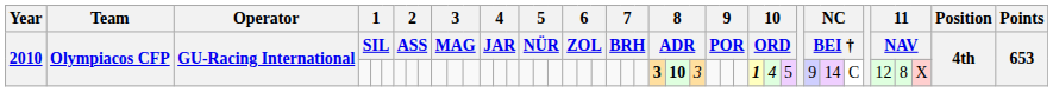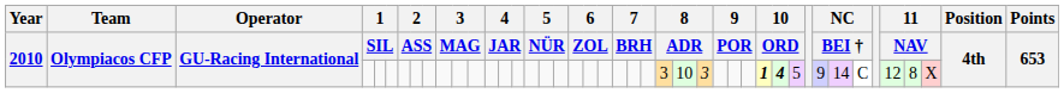row 3 | column 25: bold -> normal
row 3 | column 26: bold -> normal
row 3 | column 32: normal -> bold
